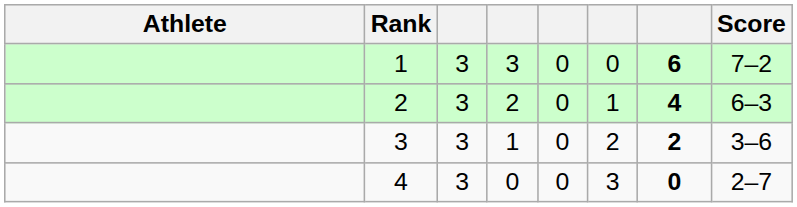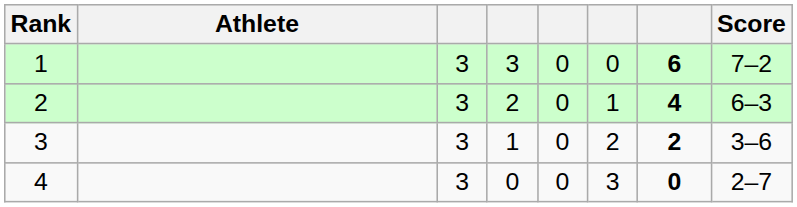columns swapped: Rank <-> Athlete
